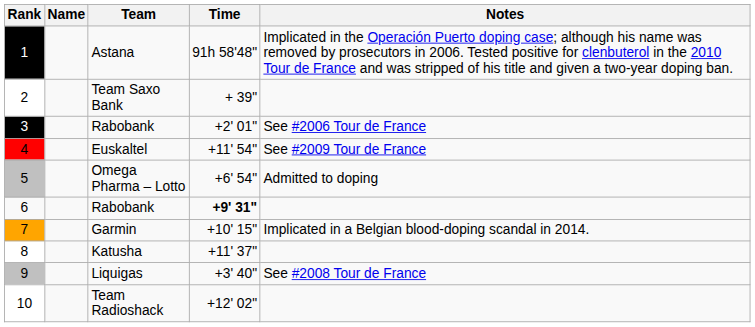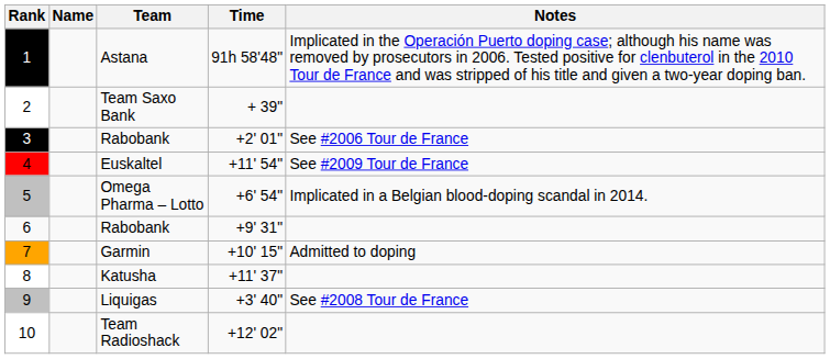Omega Pharma – Lotto | Notes: Admitted to doping -> Implicated in a Belgian blood-doping scandal in 2014.
6 / Rabobank | Time: bold -> normal
Garmin | Notes: Implicated in a Belgian blood-doping scandal in 2014. -> Admitted to doping
